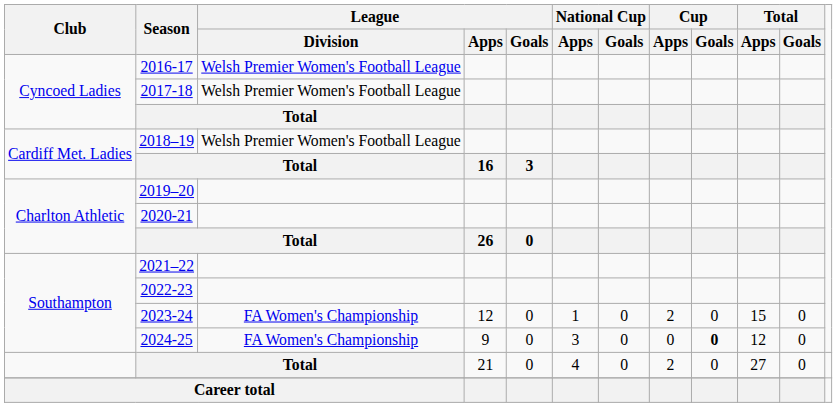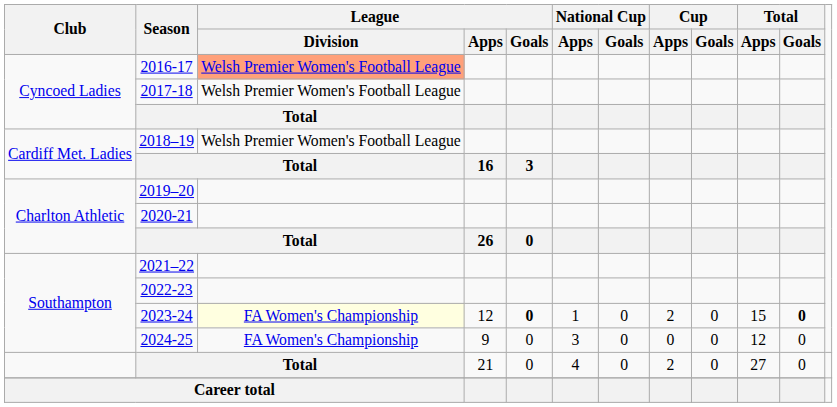2016-17 | League / Division: no background -> lightsalmon background
2023-24 | League / Division: no background -> lightyellow background
2023-24 | League / Goals: normal -> bold
2023-24 | Total / Goals: normal -> bold
2024-25 | Cup / Goals: bold -> normal
